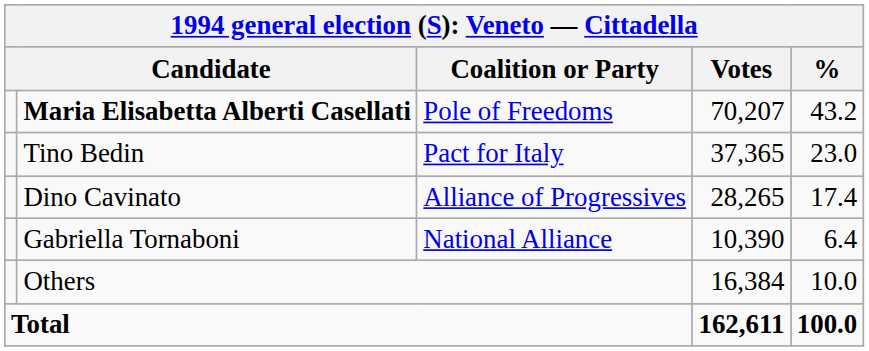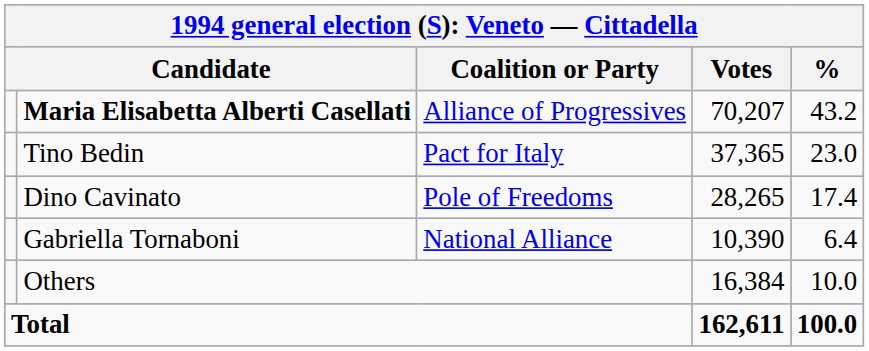Maria Elisabetta Alberti Casellati | Coalition or Party: Pole of Freedoms -> Alliance of Progressives
Dino Cavinato | Coalition or Party: Alliance of Progressives -> Pole of Freedoms
